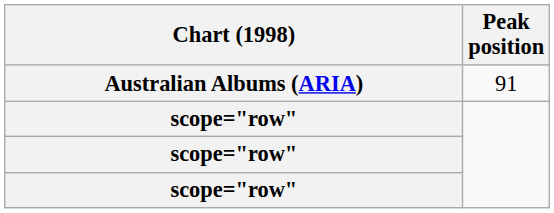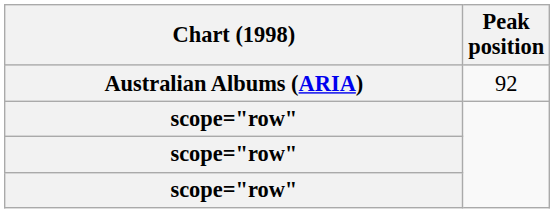Australian Albums (ARIA) | Peak position: 91 -> 92
